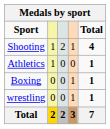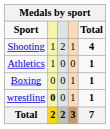wrestling | column 2: normal -> bold
